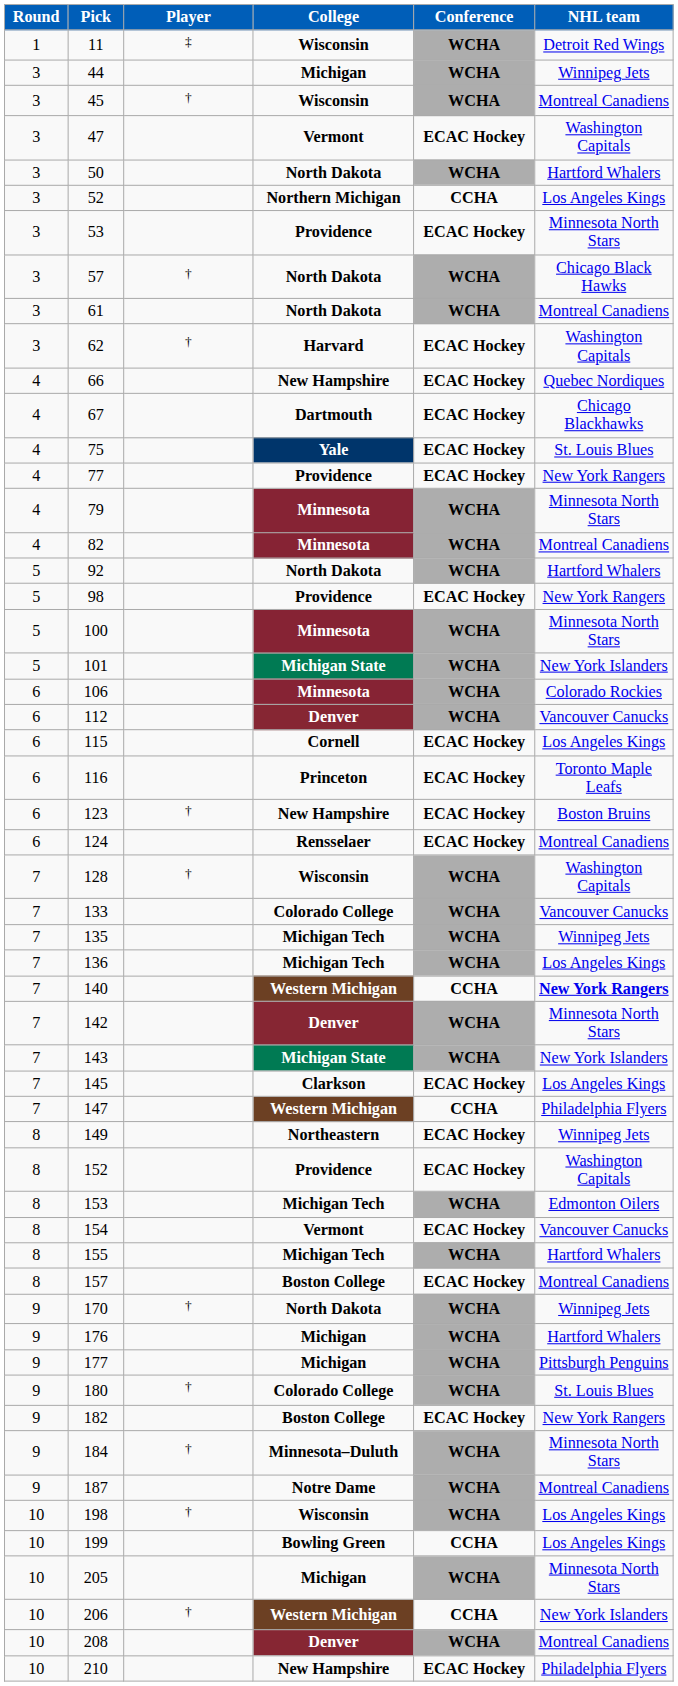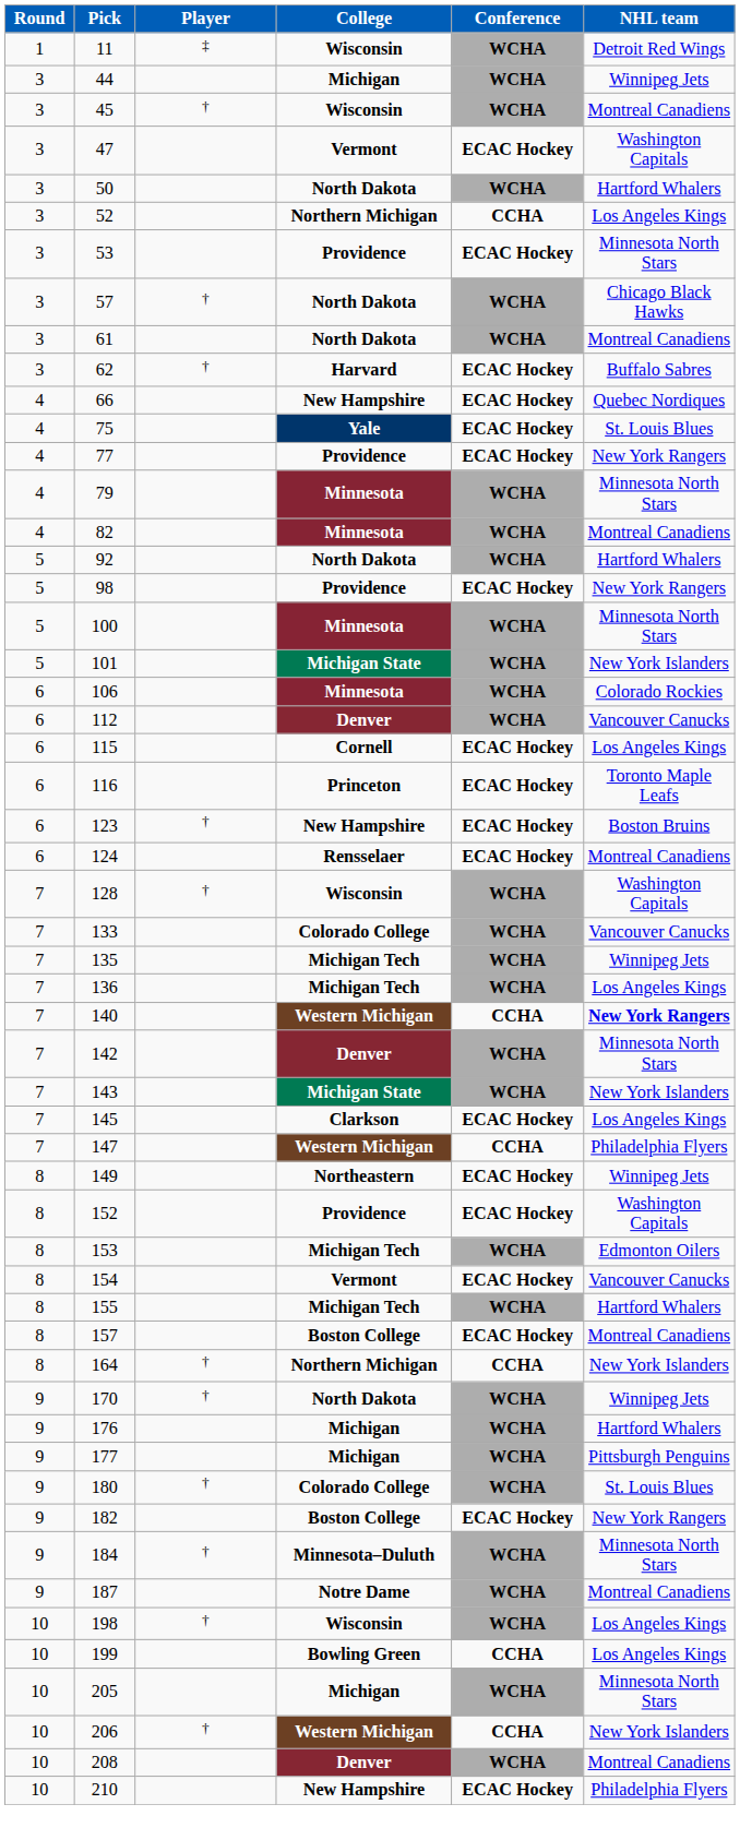62 | NHL team: Washington Capitals -> Buffalo Sabres
- row: 4 | 67 | Dartmouth | ECAC Hockey | Chicago Blackhawks
+ row: 8 | 164 | † | Northern Michigan | CCHA | New York Islanders
